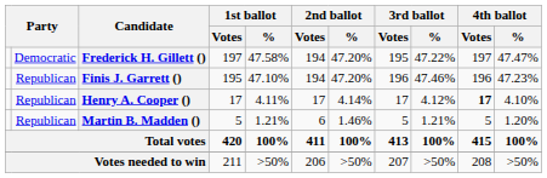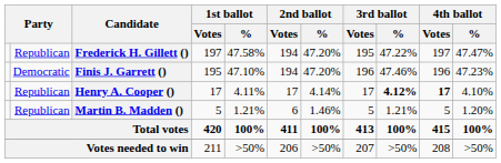Frederick H. Gillett () | column 2: Democratic -> Republican
Finis J. Garrett () | column 2: Republican -> Democratic
Henry A. Cooper () | 3rd ballot / %: normal -> bold
